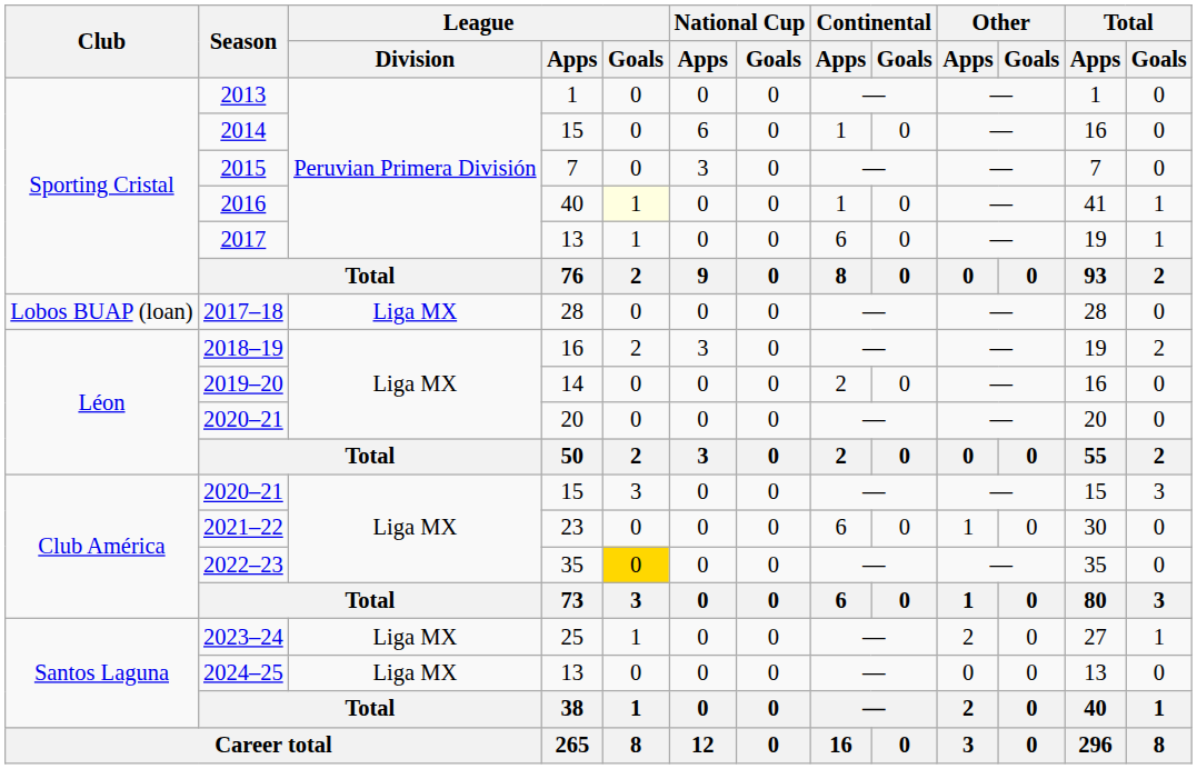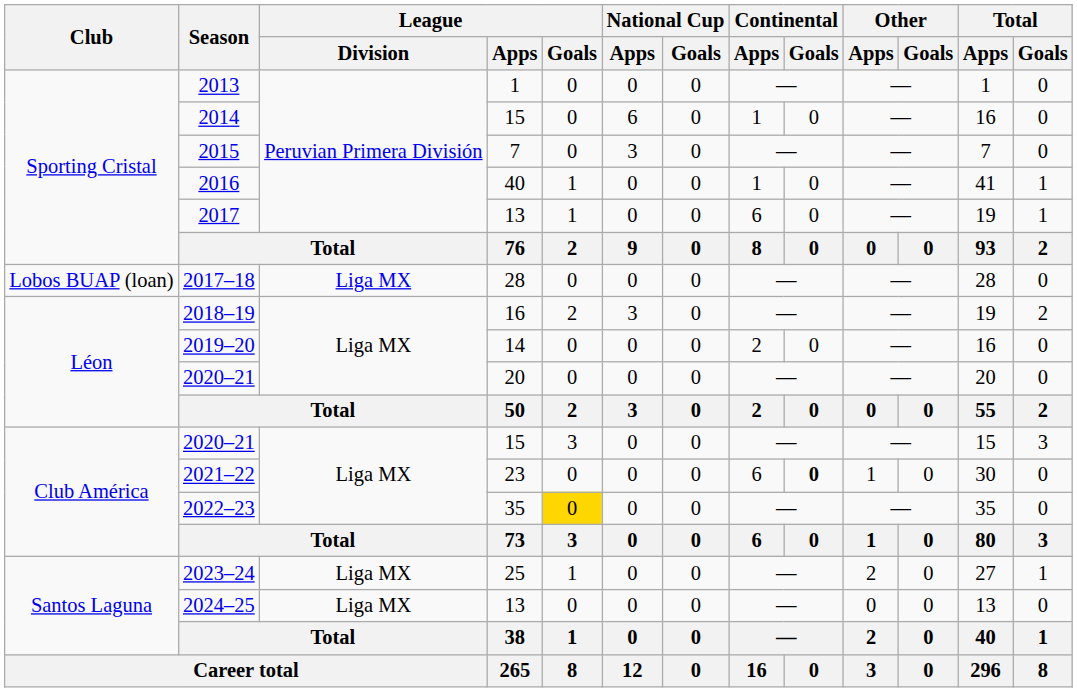2016 | League / Goals: lightyellow background -> no background
2021–22 | Continental / Goals: normal -> bold
